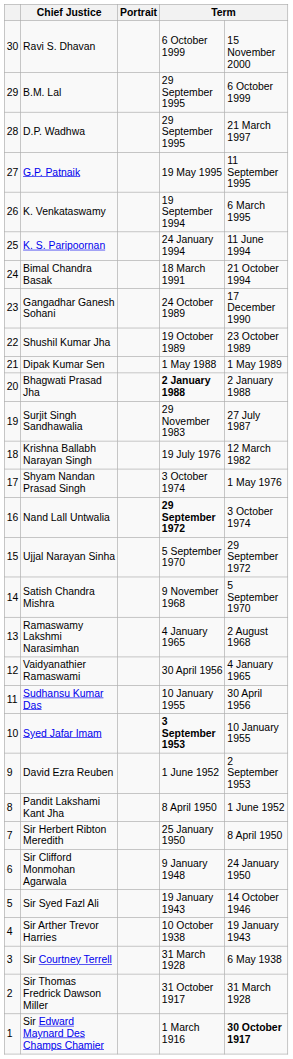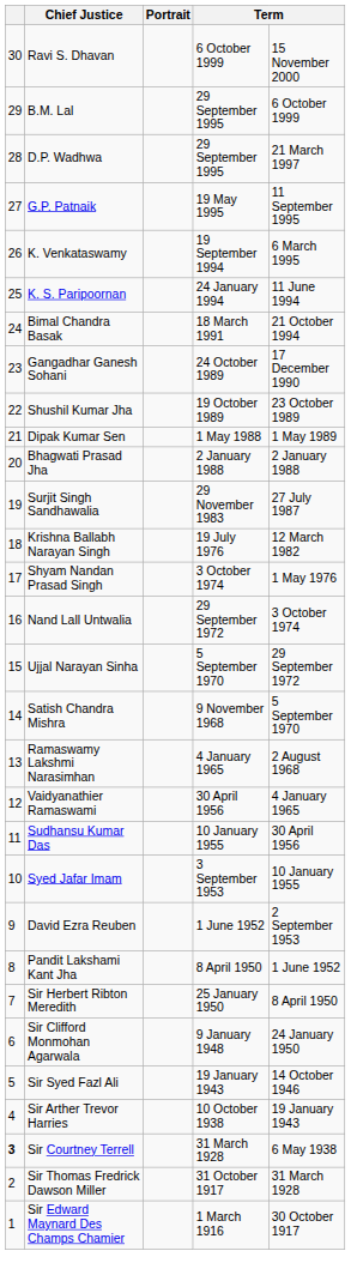Bhagwati Prasad Jha | column 4: bold -> normal
Nand Lall Untwalia | column 4: bold -> normal
Syed Jafar Imam | column 4: bold -> normal
Sir Courtney Terrell | column 1: normal -> bold
Sir Edward Maynard Des Champs Chamier | column 5: bold -> normal
